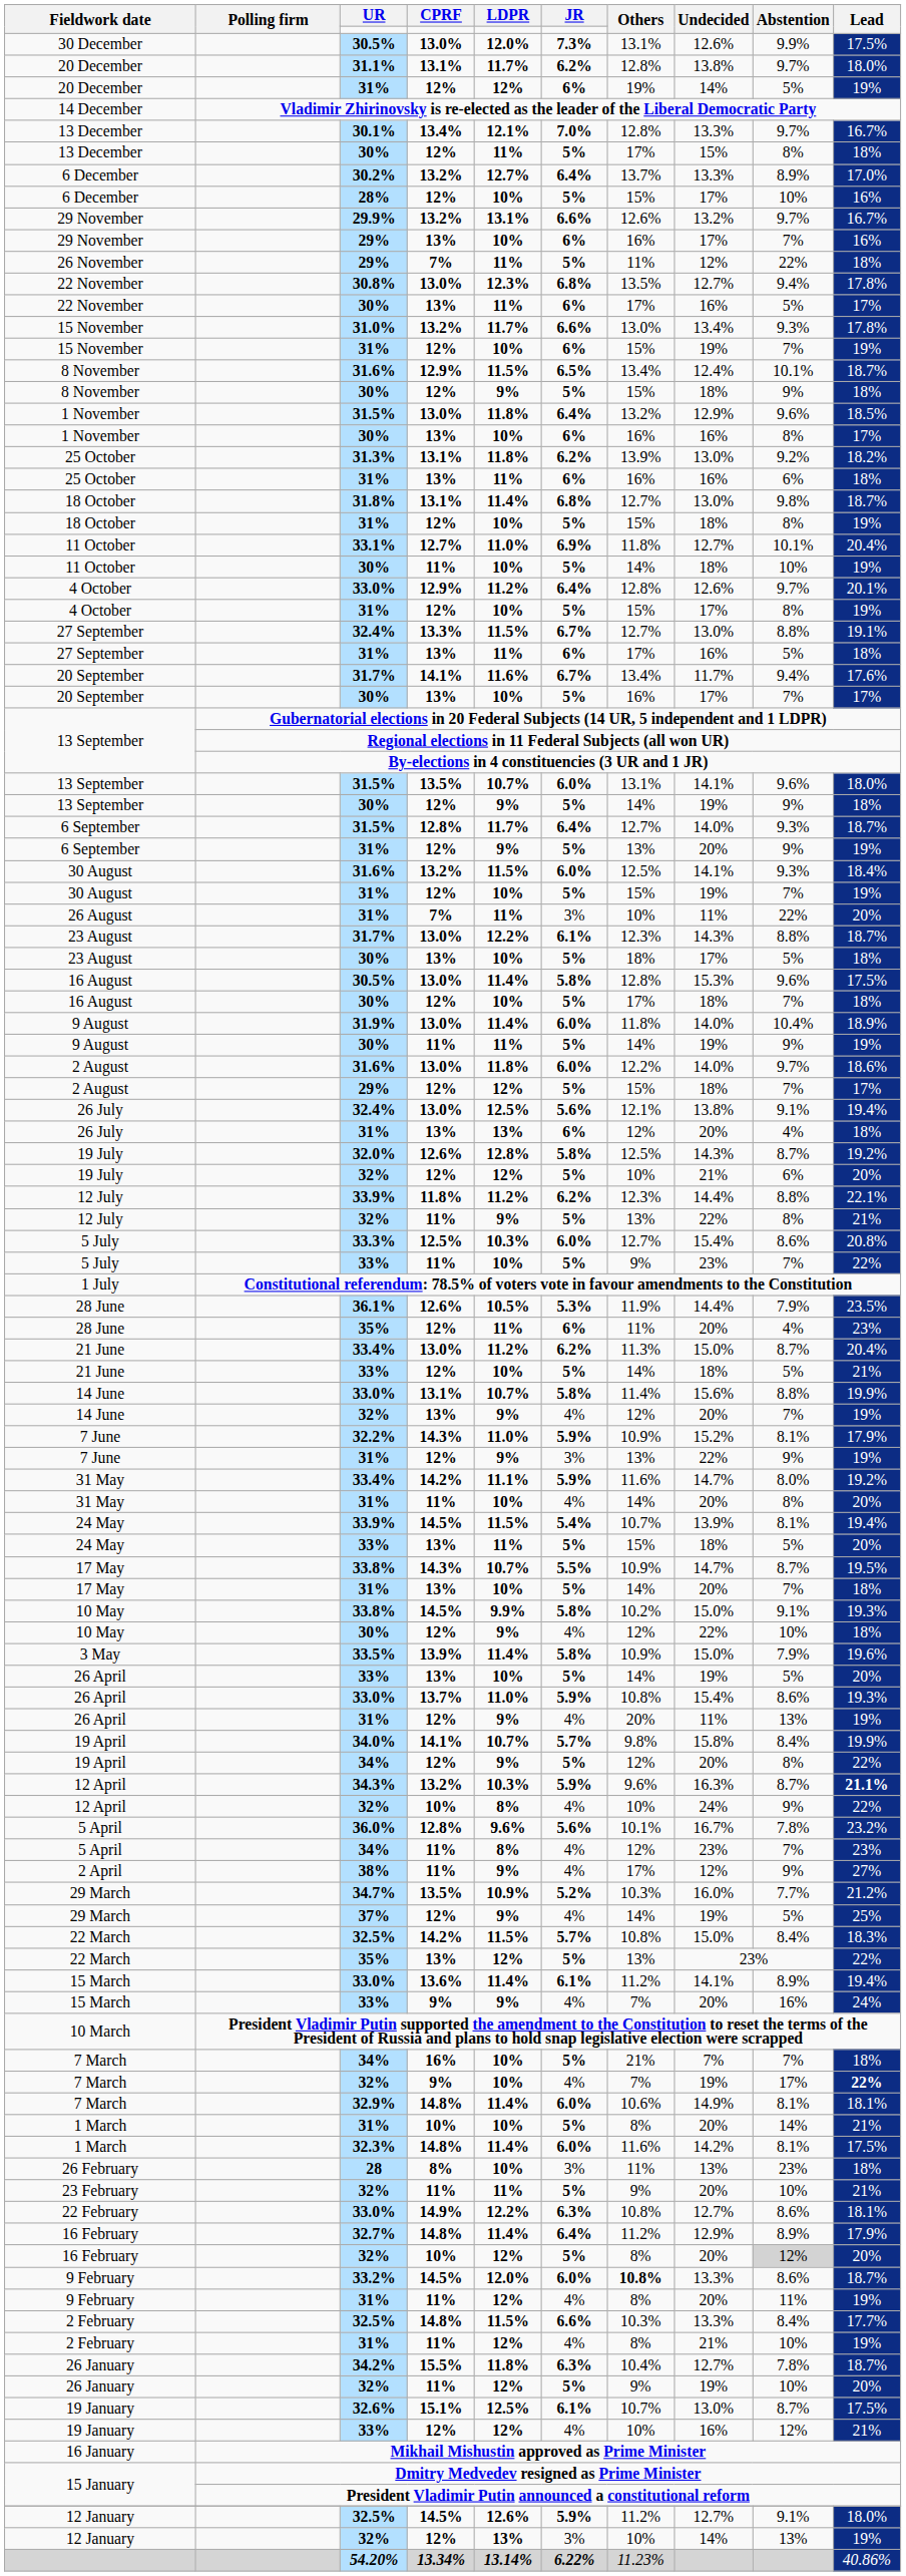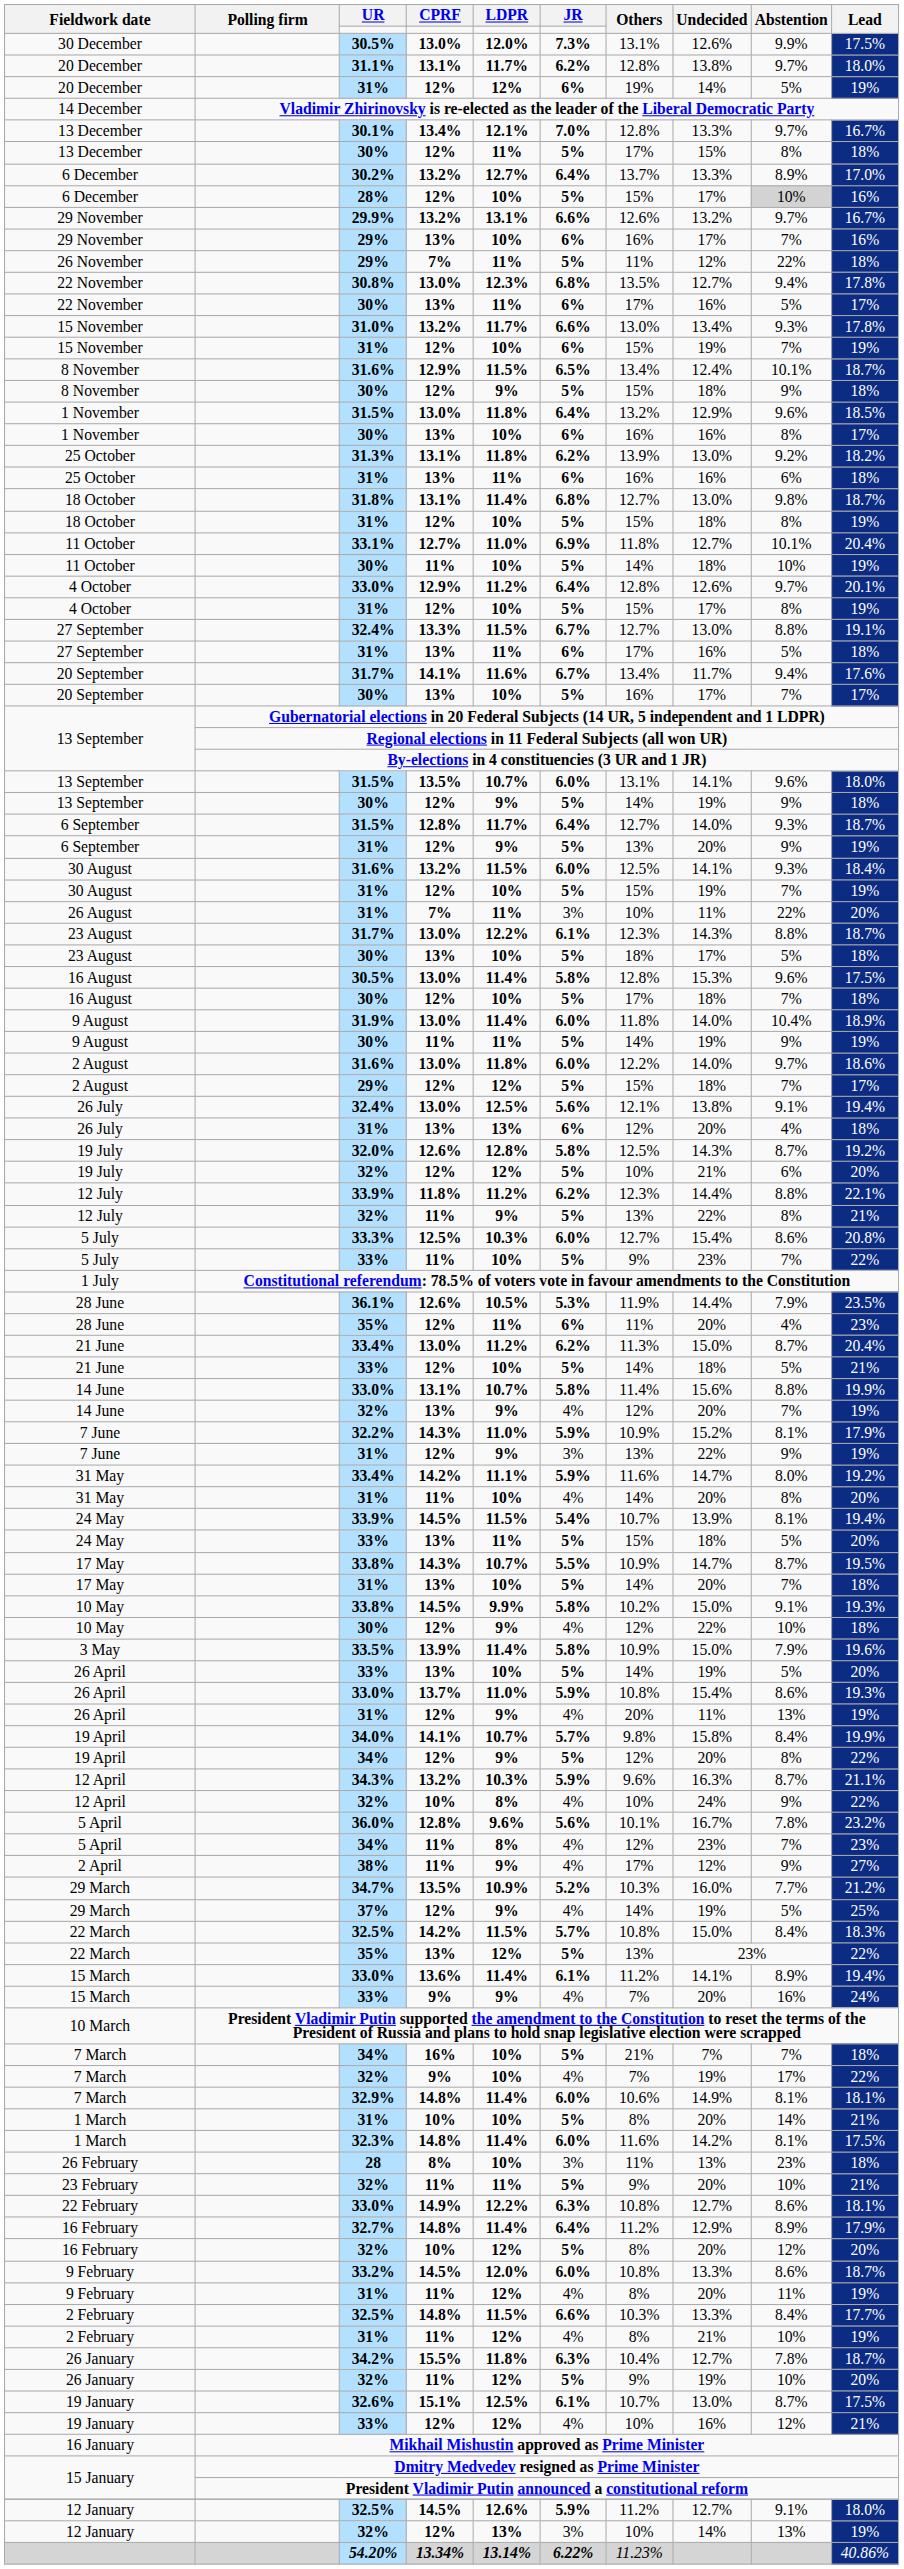6 December / 28% | Abstention: no background -> lightgrey background
12 April / 34.3% | Lead: bold -> normal
7 March / 32% | Lead: bold -> normal
16 February / 32% | Abstention: lightgrey background -> no background
9 February / 33.2% | Others: bold -> normal
